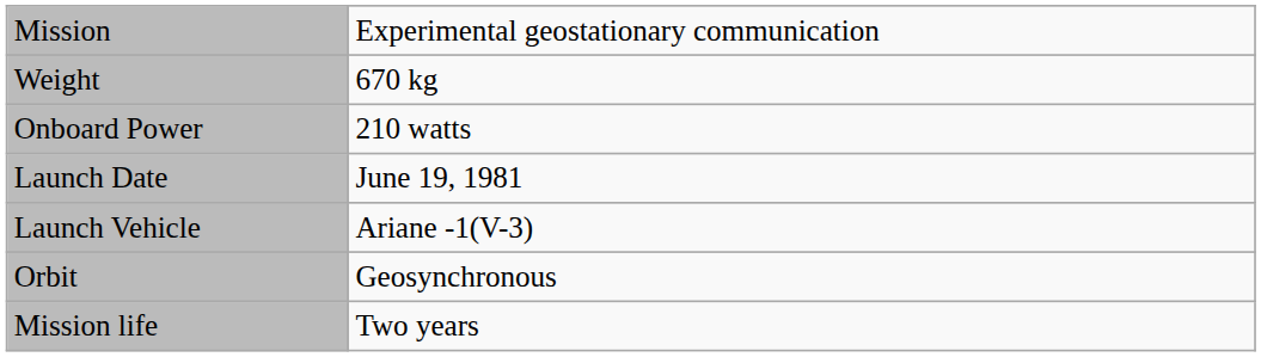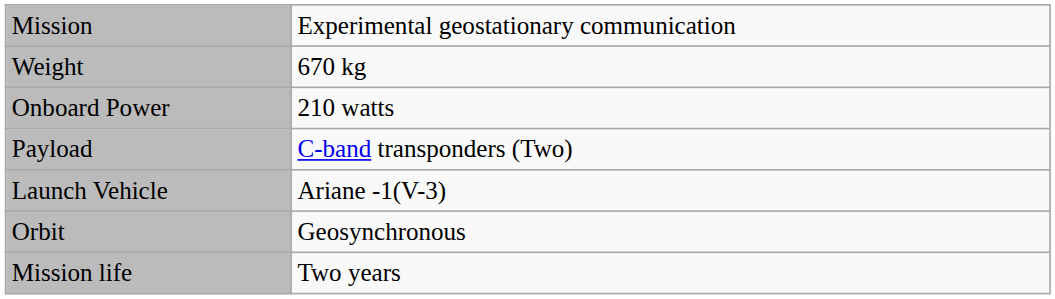+ row: Payload | C-band transponders (Two)
- row: Launch Date | June 19, 1981
